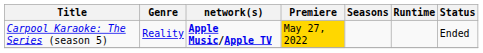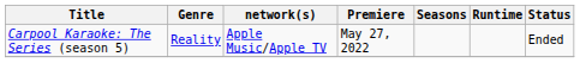Carpool Karaoke: The Series (season 5) | network(s): bold -> normal
Carpool Karaoke: The Series (season 5) | Premiere: gold background -> no background
